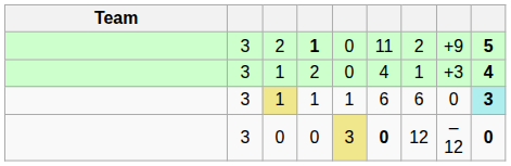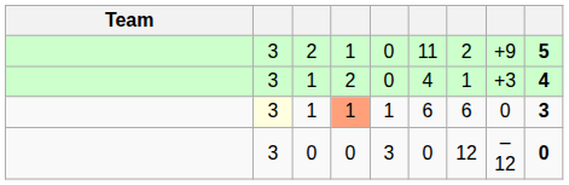row 2 | column 4: bold -> normal
row 4 | column 2: no background -> lightyellow background
row 4 | column 3: khaki background -> no background
row 4 | column 4: no background -> lightsalmon background
row 4 | column 9: paleturquoise background -> no background
row 5 | column 5: khaki background -> no background
row 5 | column 6: bold -> normal
